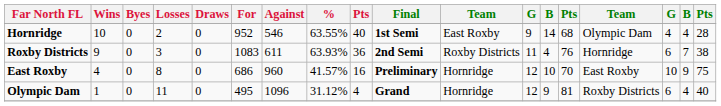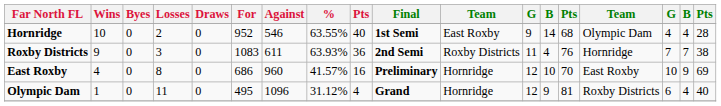row 3 | column 16: 6 -> 7
row 4 | column 18: 75 -> 69
